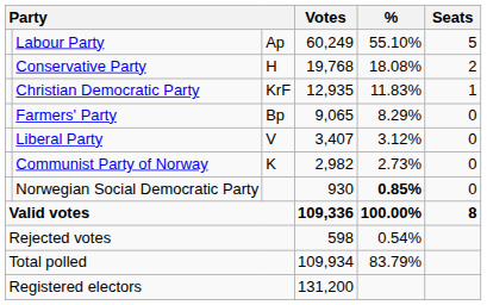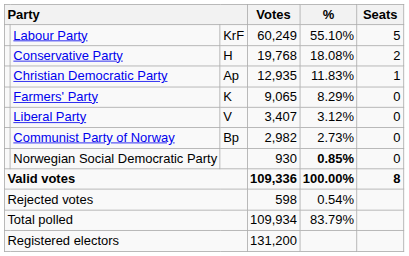Labour Party | column 3: Ap -> KrF
Christian Democratic Party | column 3: KrF -> Ap
Farmers' Party | column 3: Bp -> K
Communist Party of Norway | column 3: K -> Bp
